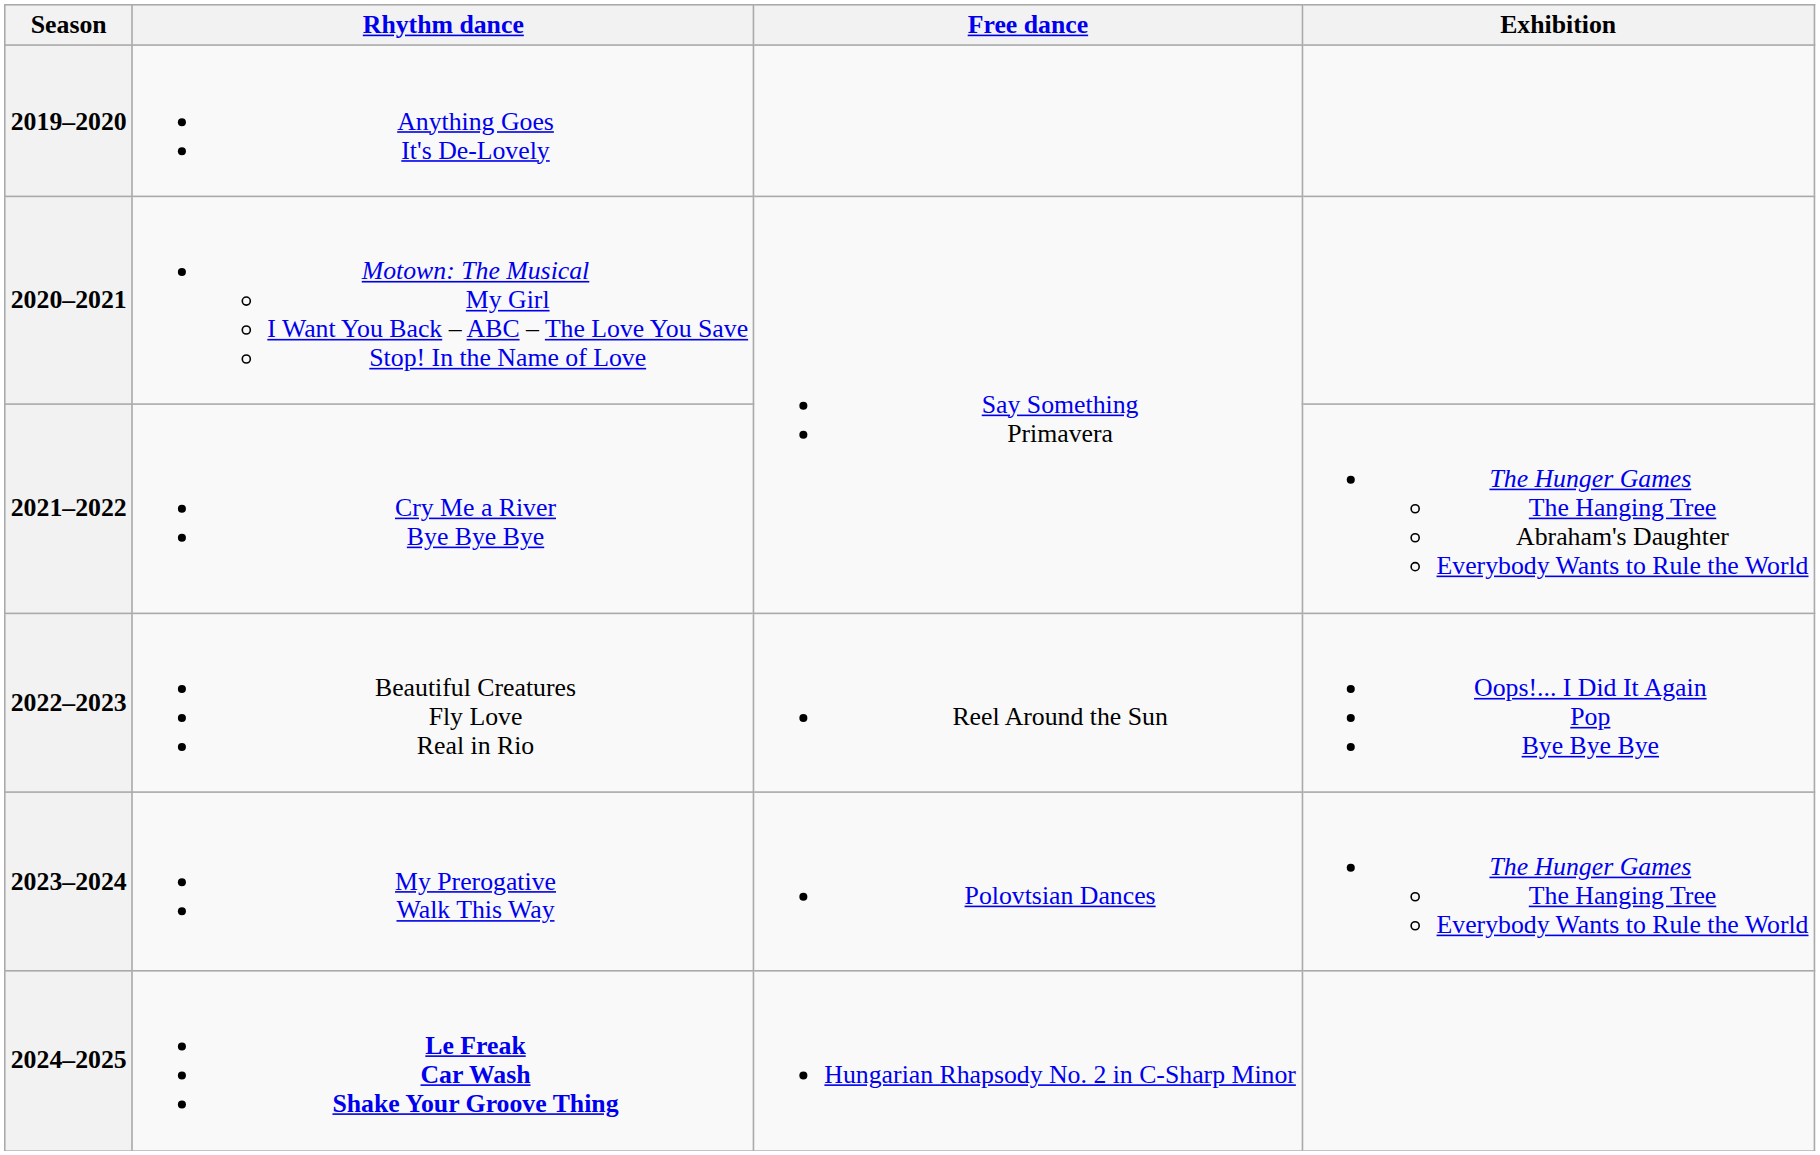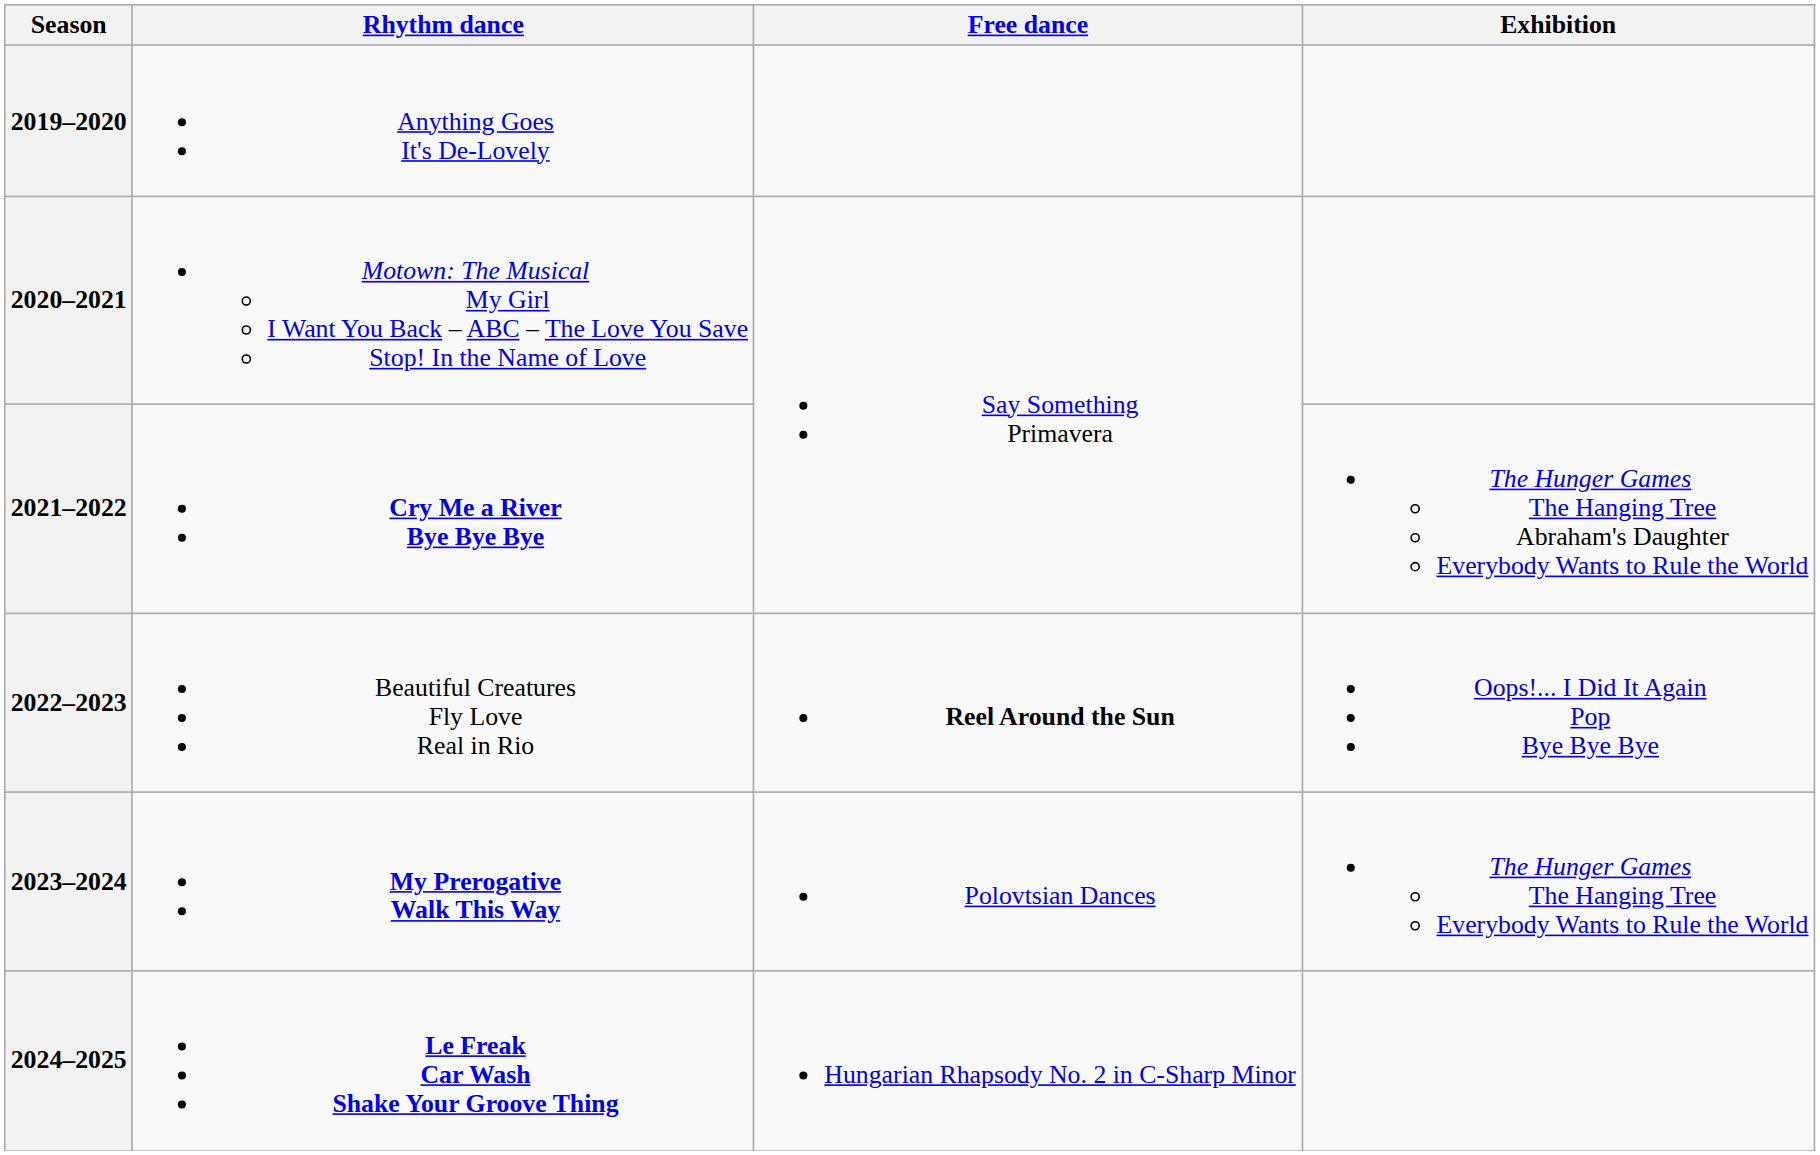2021–2022 | Rhythm dance: normal -> bold
2022–2023 | Free dance: normal -> bold
2023–2024 | Rhythm dance: normal -> bold
